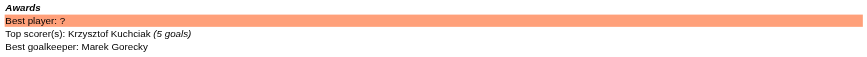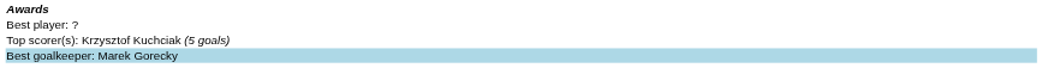Best player: ? | Awards: lightsalmon background -> no background
Best goalkeeper: Marek Gorecky | Awards: no background -> lightblue background
